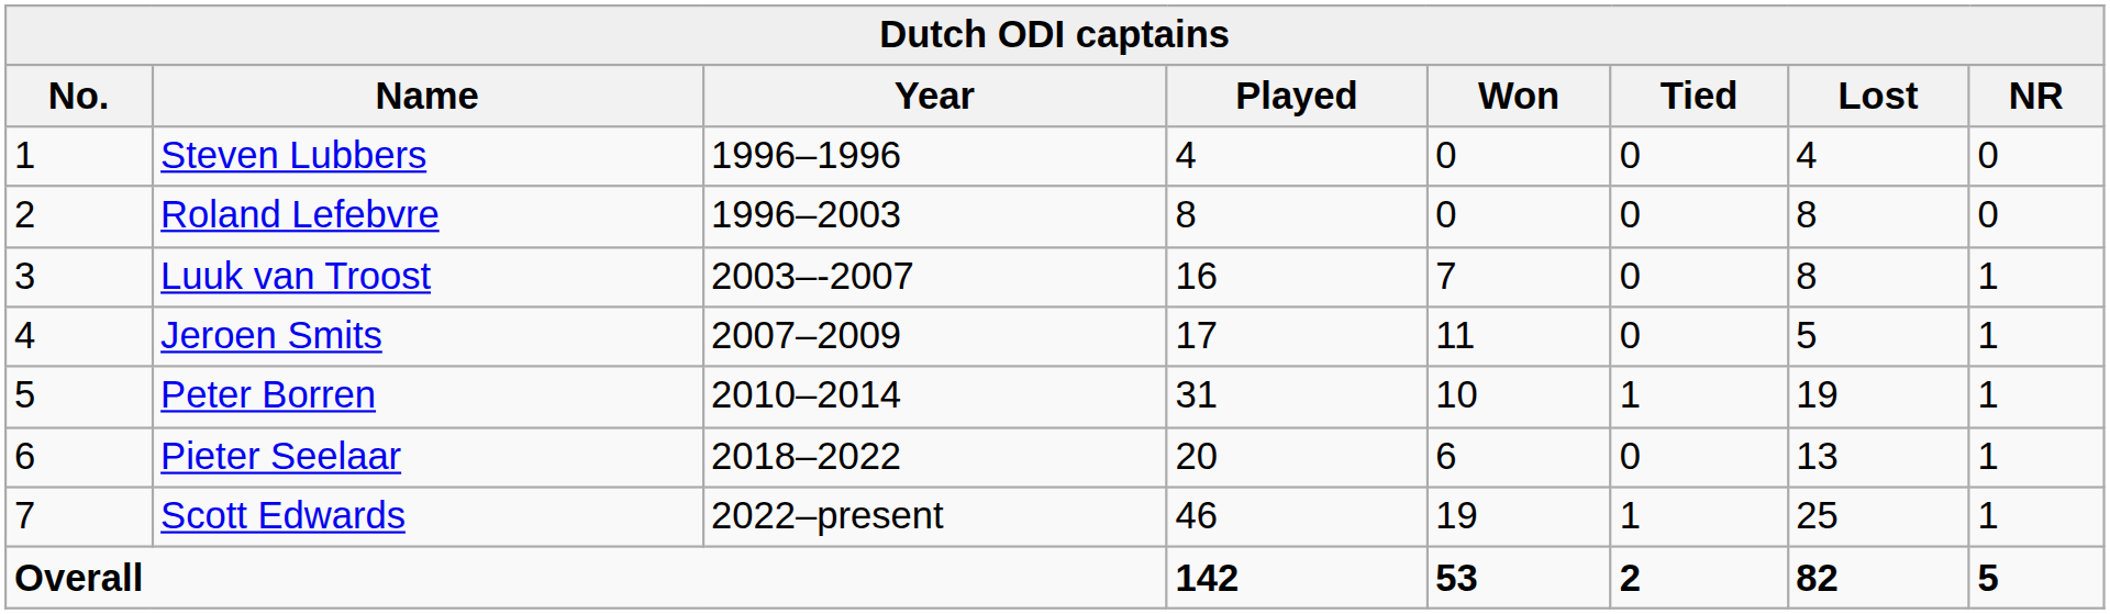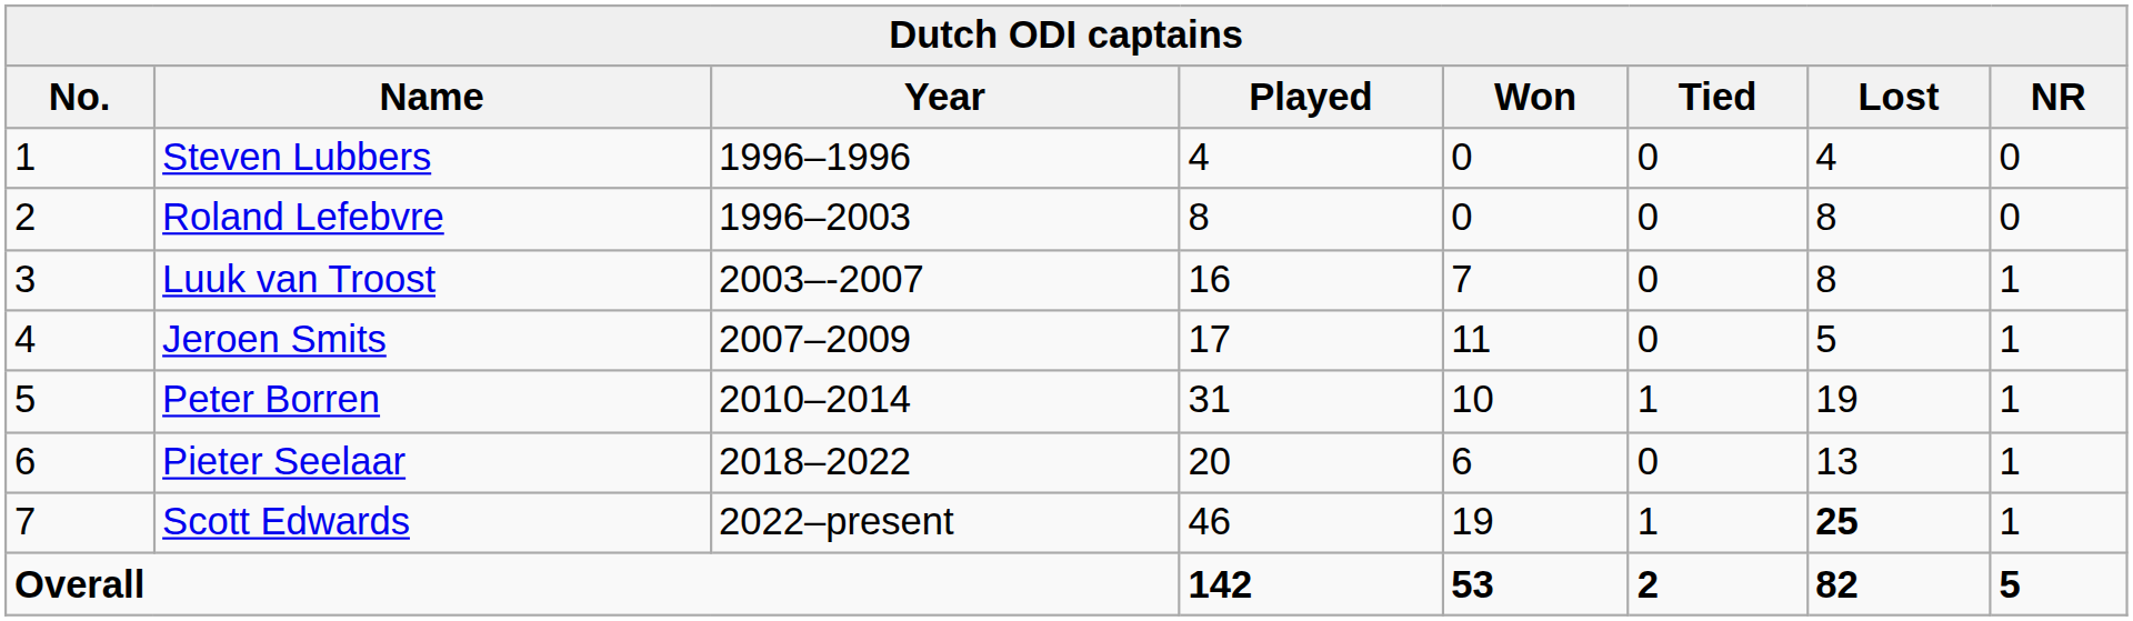Scott Edwards | Lost: normal -> bold
